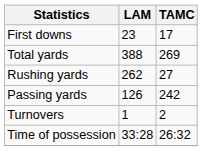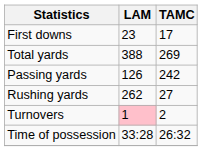rows swapped: Rushing yards <-> Passing yards
Turnovers | LAM: no background -> pink background
